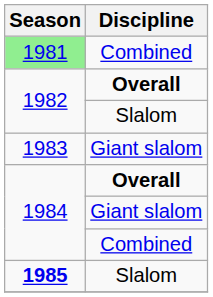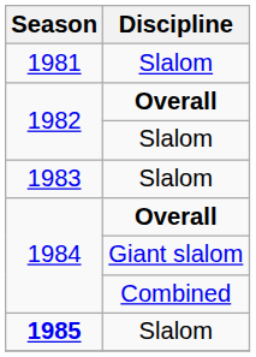row 2 | Season: lightgreen background -> no background
row 2 | Discipline: Combined -> Slalom
row 5 | Discipline: Giant slalom -> Slalom
